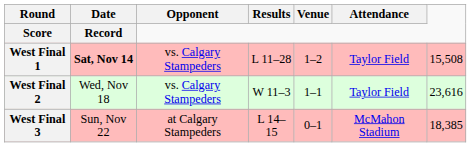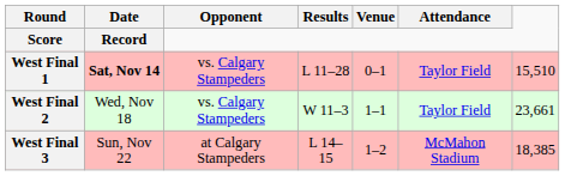West Final 1 | Venue: 1–2 -> 0–1
West Final 1 | column 7: 15,508 -> 15,510
West Final 2 | column 7: 23,616 -> 23,661
West Final 3 | Venue: 0–1 -> 1–2
